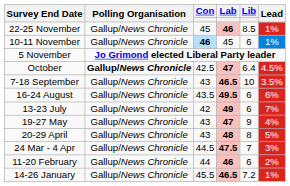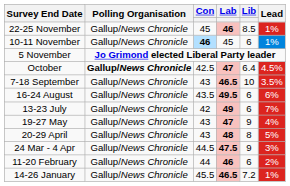24 Mar - 4 Apr | Lib: 7 -> 9
